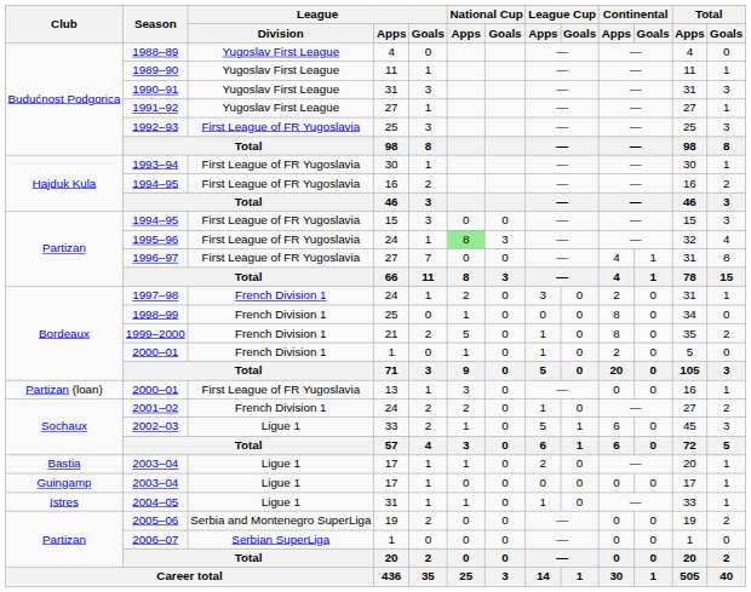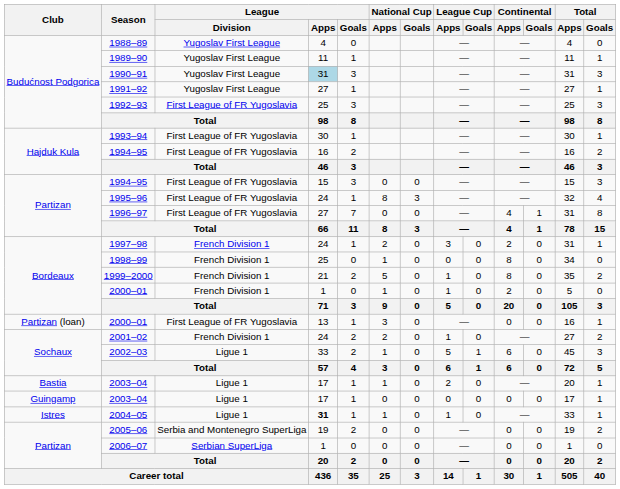1990–91 | League / Apps: no background -> lightblue background
1995–96 | National Cup / Apps: lightgreen background -> no background
2004–05 | League / Apps: normal -> bold
